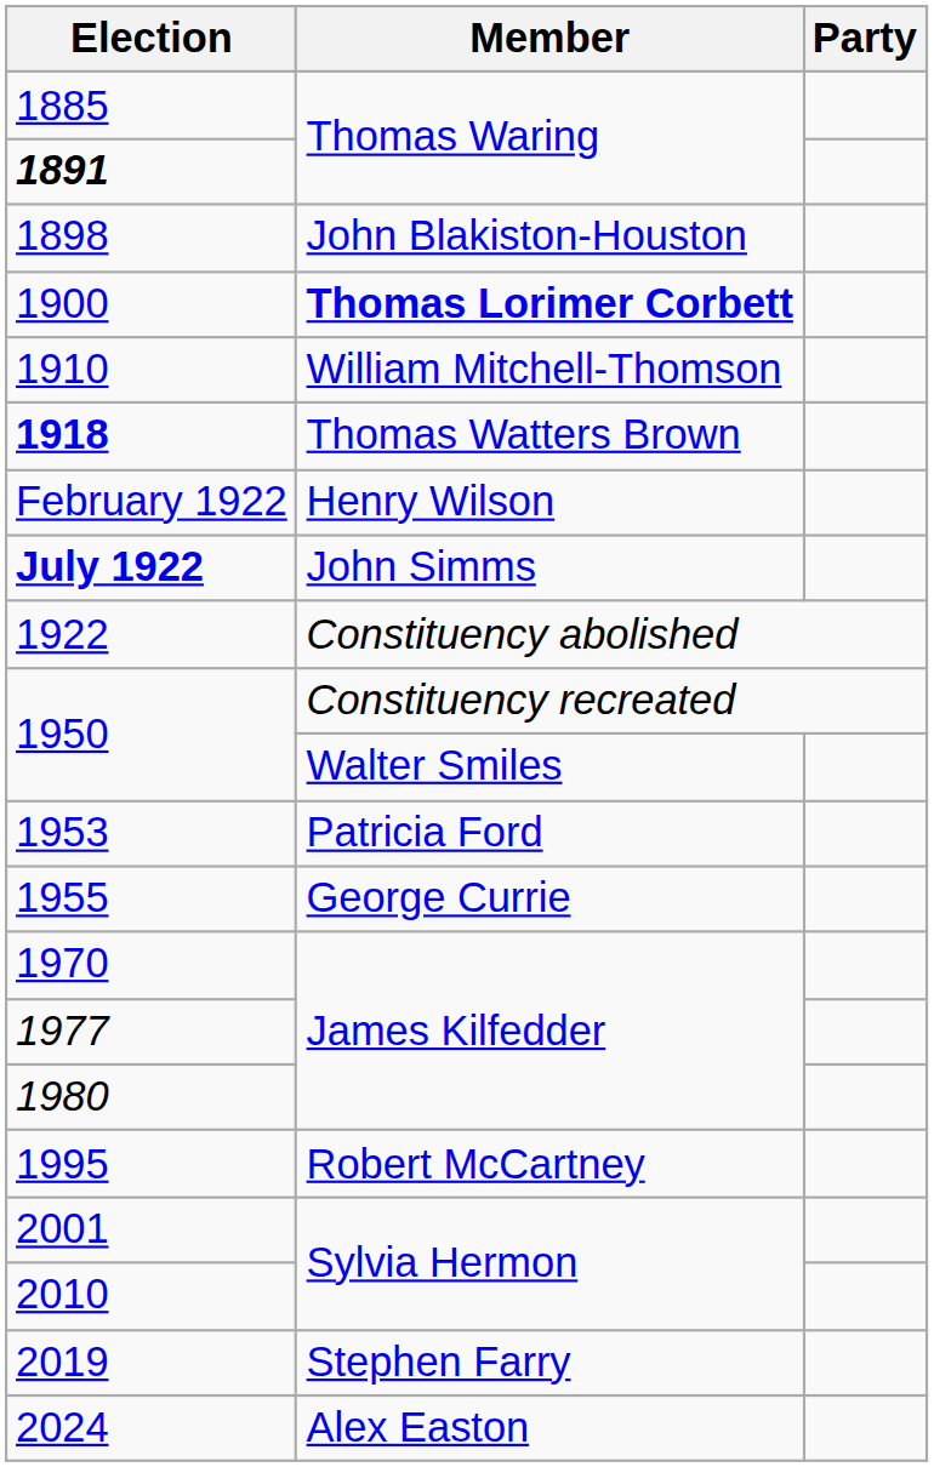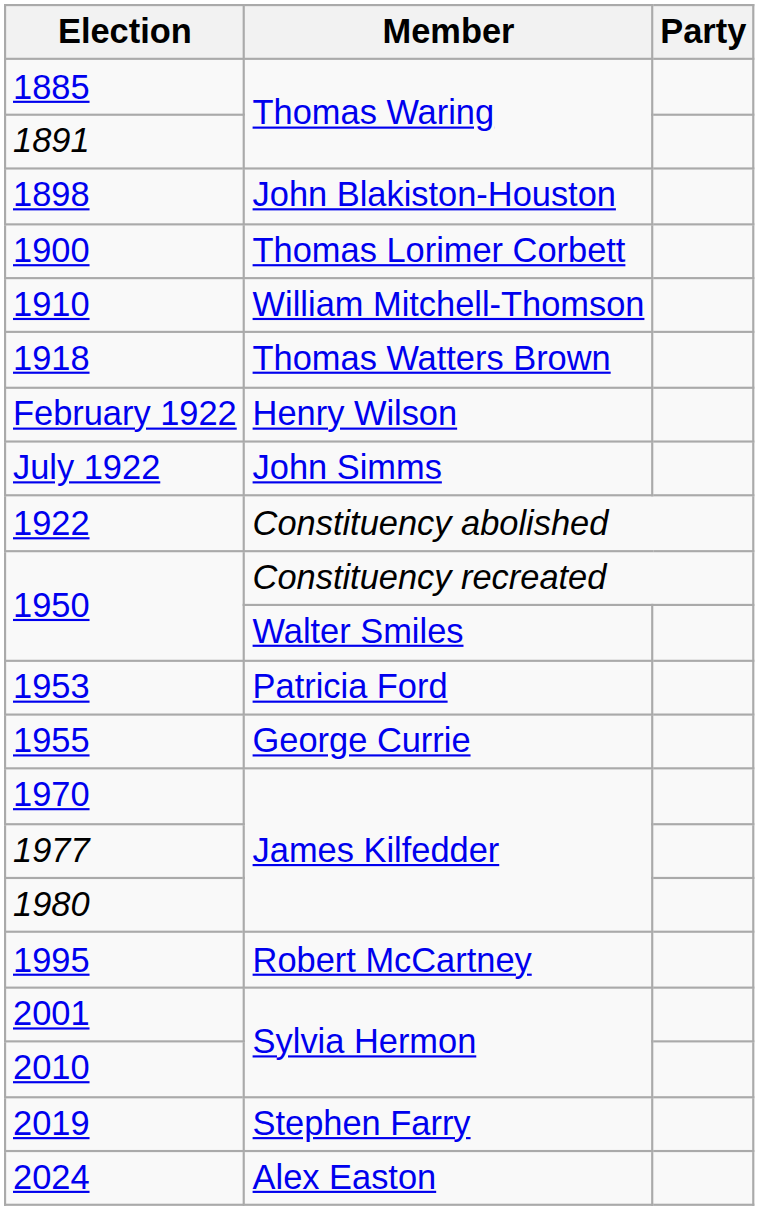1891 | Election: bold -> normal
1900 | Member: bold -> normal
1918 | Election: bold -> normal
July 1922 | Election: bold -> normal
